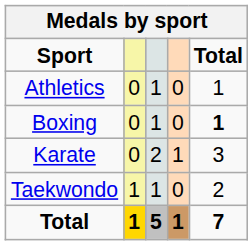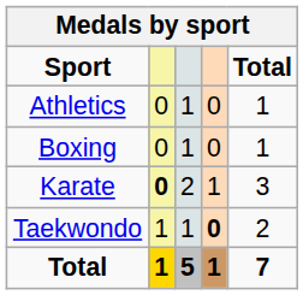Boxing | Total: bold -> normal
Karate | column 2: normal -> bold
Taekwondo | column 4: normal -> bold
